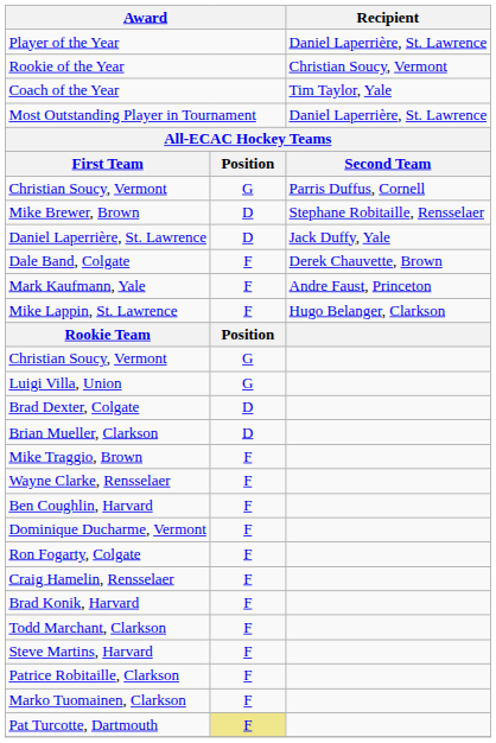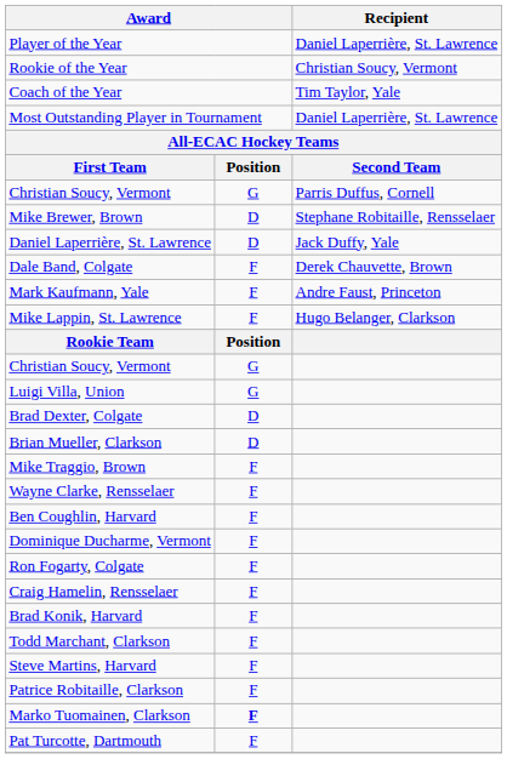Marko Tuomainen, Clarkson | column 2: normal -> bold
Pat Turcotte, Dartmouth | column 2: khaki background -> no background
